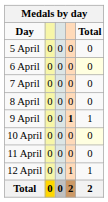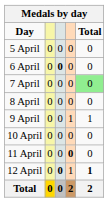6 April | column 3: normal -> bold
6 April | Total: lightyellow background -> no background
7 April | Total: no background -> lightgreen background
9 April | column 4: bold -> normal
10 April | Total: lightyellow background -> no background
11 April | column 4: normal -> bold
12 April | column 3: normal -> bold
12 April | Total: normal -> bold
